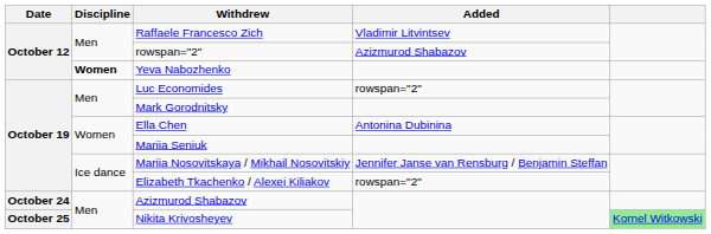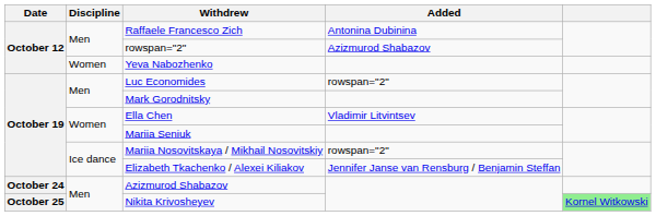Raffaele Francesco Zich | Added: Vladimir Litvintsev -> Antonina Dubinina
Yeva Nabozhenko | Discipline: bold -> normal
Ella Chen | Added: Antonina Dubinina -> Vladimir Litvintsev
Mariia Nosovitskaya / Mikhail Nosovitskiy | Added: Jennifer Janse van Rensburg / Benjamin Steffan -> rowspan="2"
Elizabeth Tkachenko / Alexei Kiliakov | Added: rowspan="2" -> Jennifer Janse van Rensburg / Benjamin Steffan
